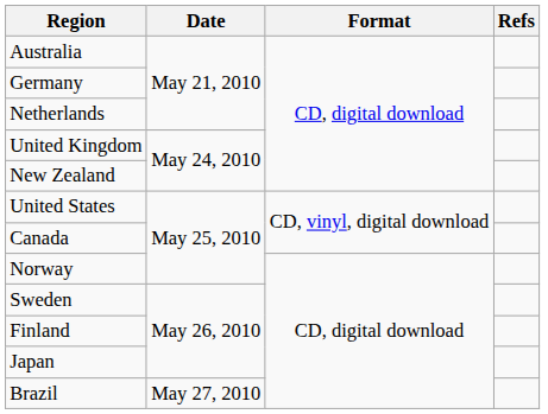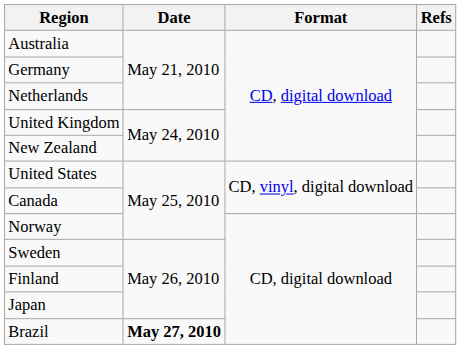Brazil | Date: normal -> bold
